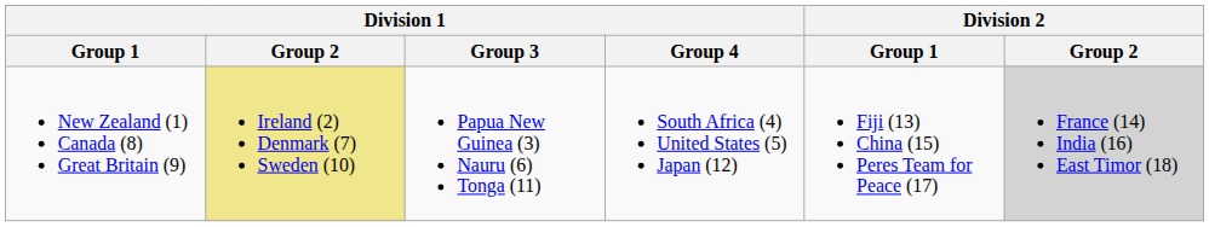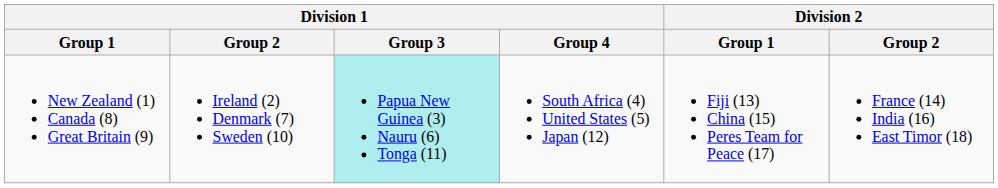New Zealand (1) Canada (8) Great Britain (9) | Division 1 / Group 2: khaki background -> no background
New Zealand (1) Canada (8) Great Britain (9) | Division 1 / Group 3: no background -> paleturquoise background
New Zealand (1) Canada (8) Great Britain (9) | Division 2 / Group 2: lightgrey background -> no background
